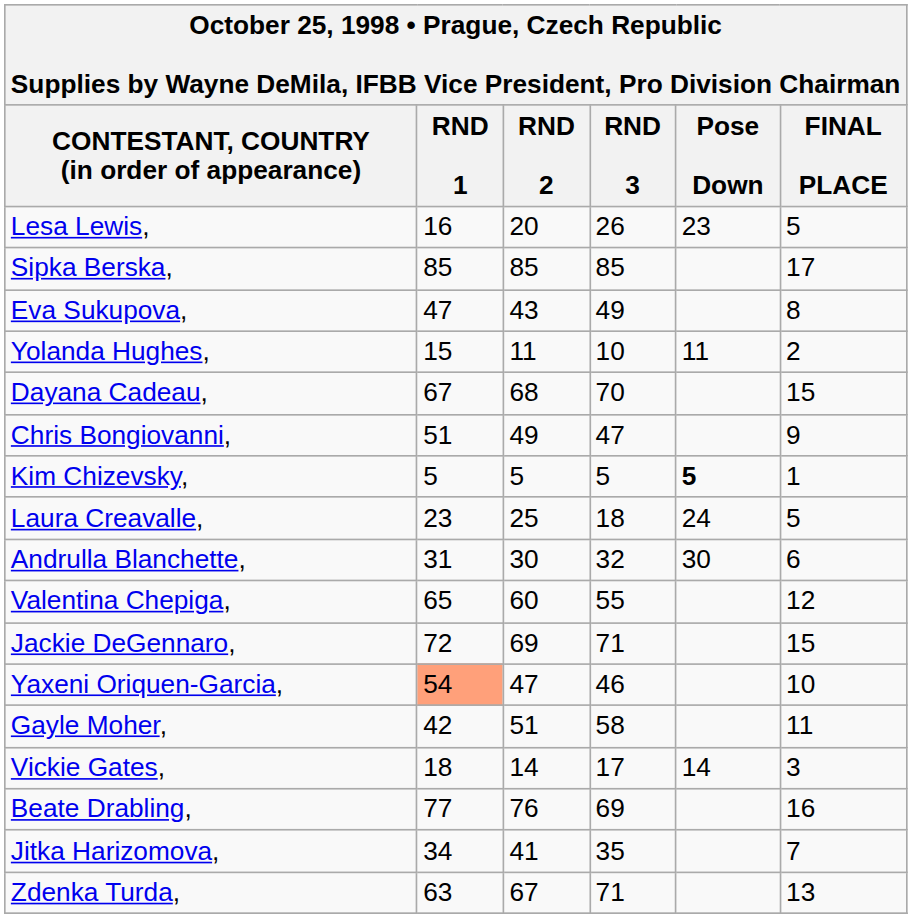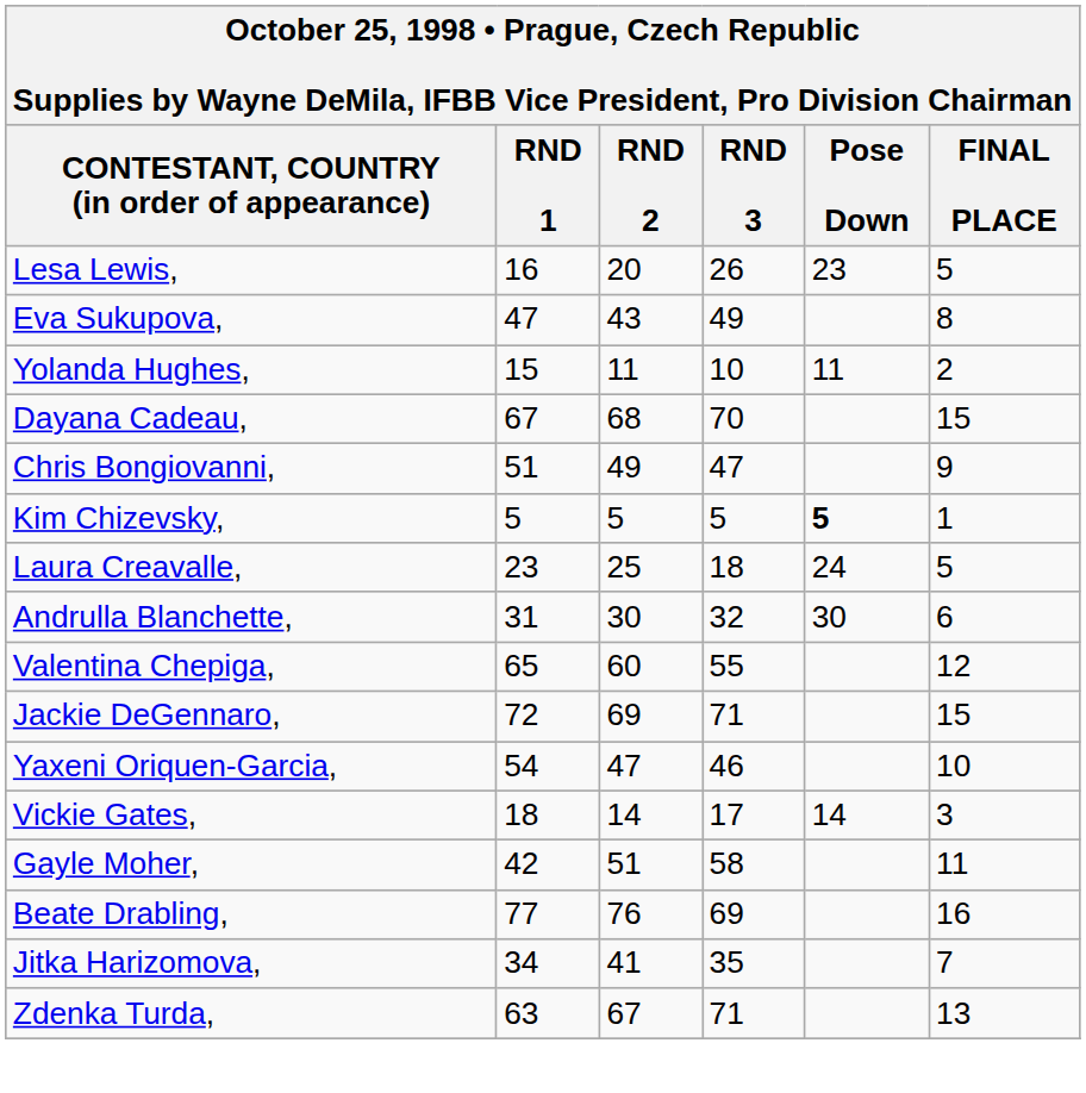- row: Sipka Berska, | 85 | 85 | 85 | 17
Yaxeni Oriquen-Garcia, | RND 1: lightsalmon background -> no background
rows swapped: Gayle Moher, <-> Vickie Gates,
